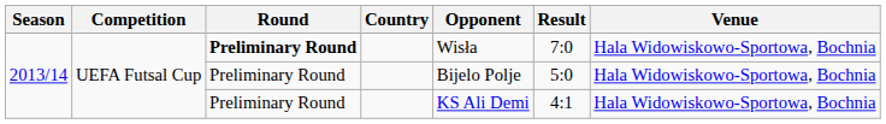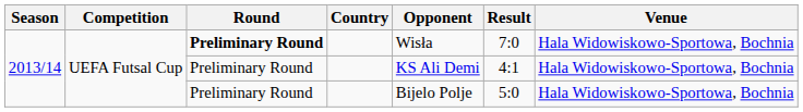row 3 | Opponent: Bijelo Polje -> KS Ali Demi
row 3 | Result: 5:0 -> 4:1
row 4 | Opponent: KS Ali Demi -> Bijelo Polje
row 4 | Result: 4:1 -> 5:0
